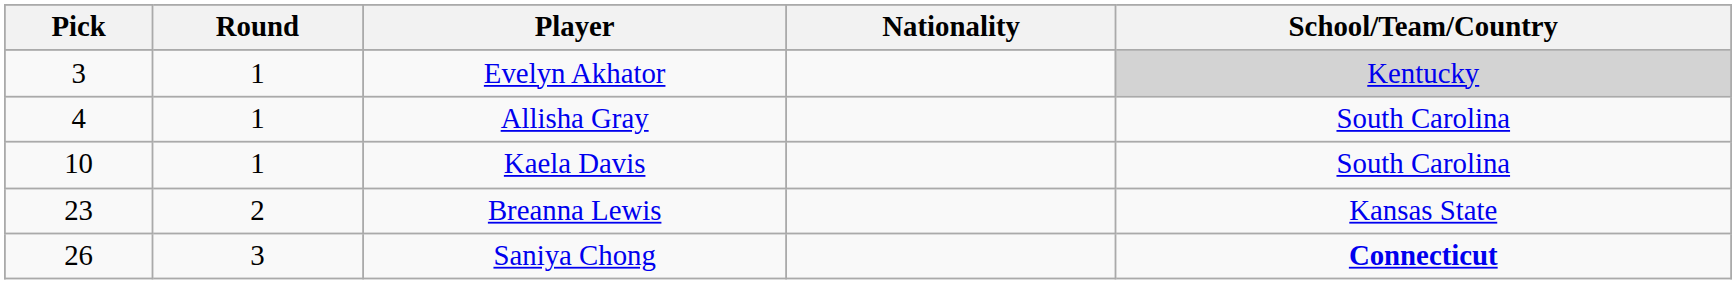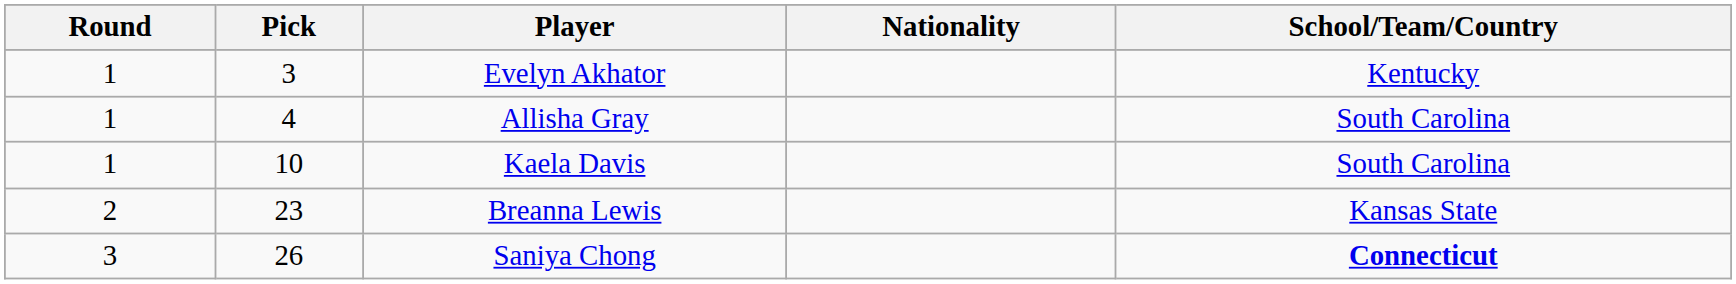columns swapped: Round <-> Pick
Evelyn Akhator | School/Team/Country: lightgrey background -> no background
